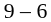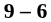row 1 | column 1: normal -> bold
